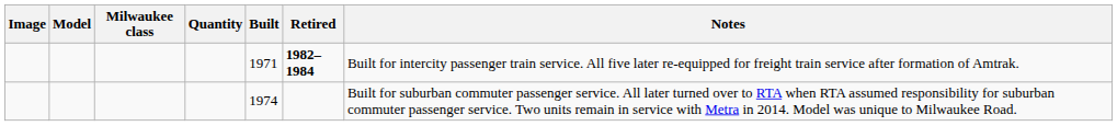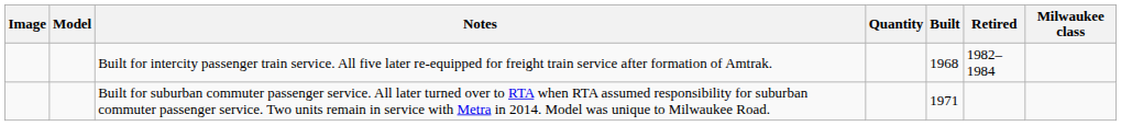columns swapped: Milwaukee class <-> Notes
row 2 | Built: 1971 -> 1968
row 2 | Retired: bold -> normal
row 3 | Built: 1974 -> 1971
